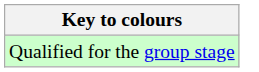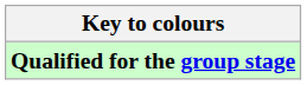row 2 | column 1: normal -> bold
